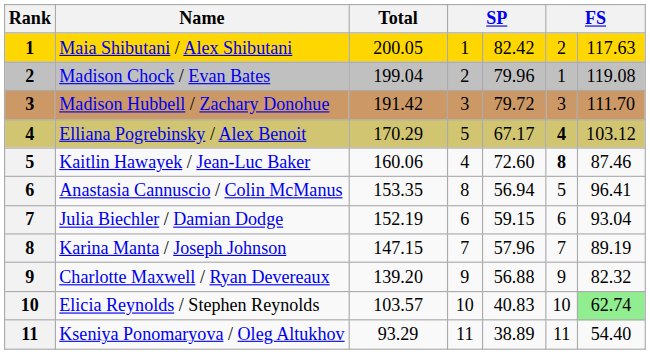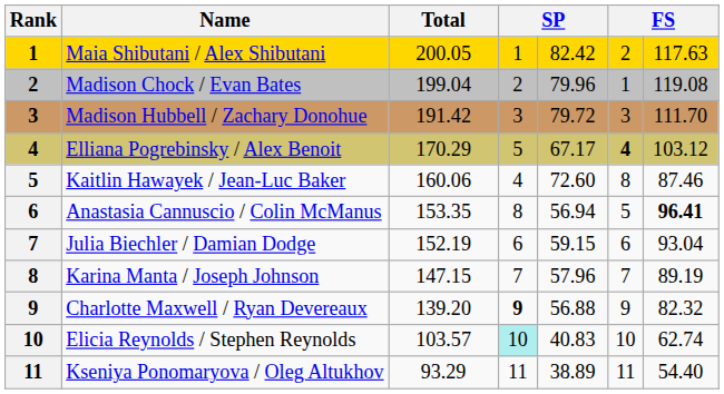Kaitlin Hawayek / Jean-Luc Baker | column 6: bold -> normal
Anastasia Cannuscio / Colin McManus | column 7: normal -> bold
Charlotte Maxwell / Ryan Devereaux | column 4: normal -> bold
Elicia Reynolds / Stephen Reynolds | column 4: no background -> paleturquoise background
Elicia Reynolds / Stephen Reynolds | column 7: lightgreen background -> no background
